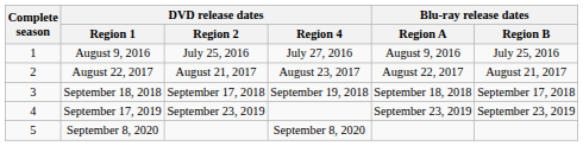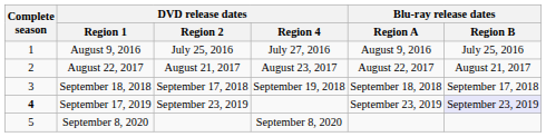September 17, 2019 | Complete season: normal -> bold
September 17, 2019 | Blu-ray release dates / Region B: no background -> lavender background
